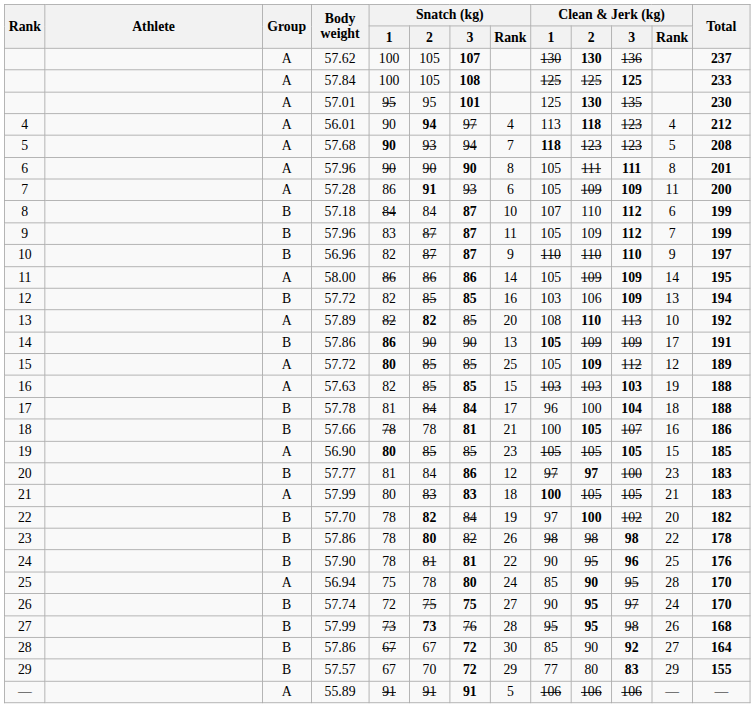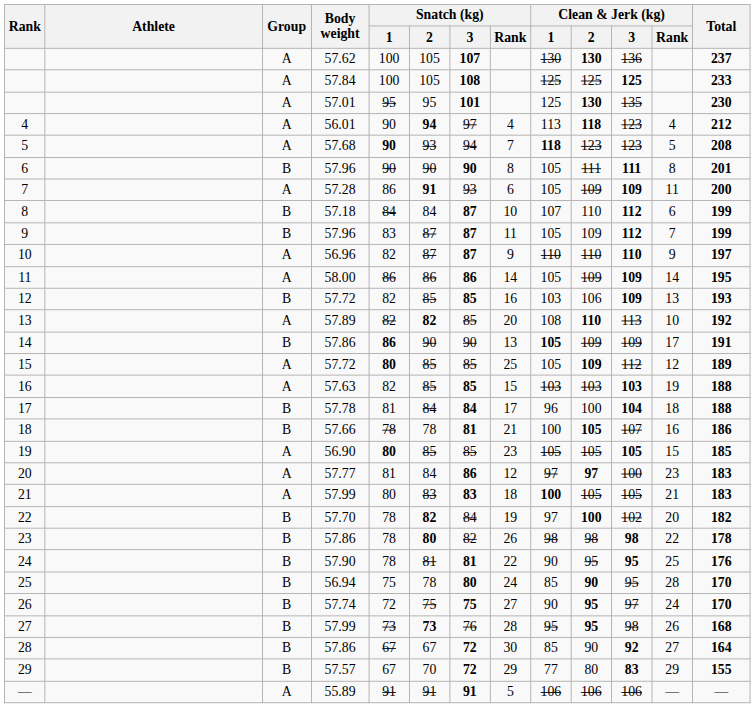row 8 | Group: A -> B
row 12 | Group: B -> A
row 14 | Total: 194 -> 193
row 22 | Group: B -> A
row 26 | Clean & Jerk (kg) / 3: 96 -> 95
row 27 | Group: A -> B
